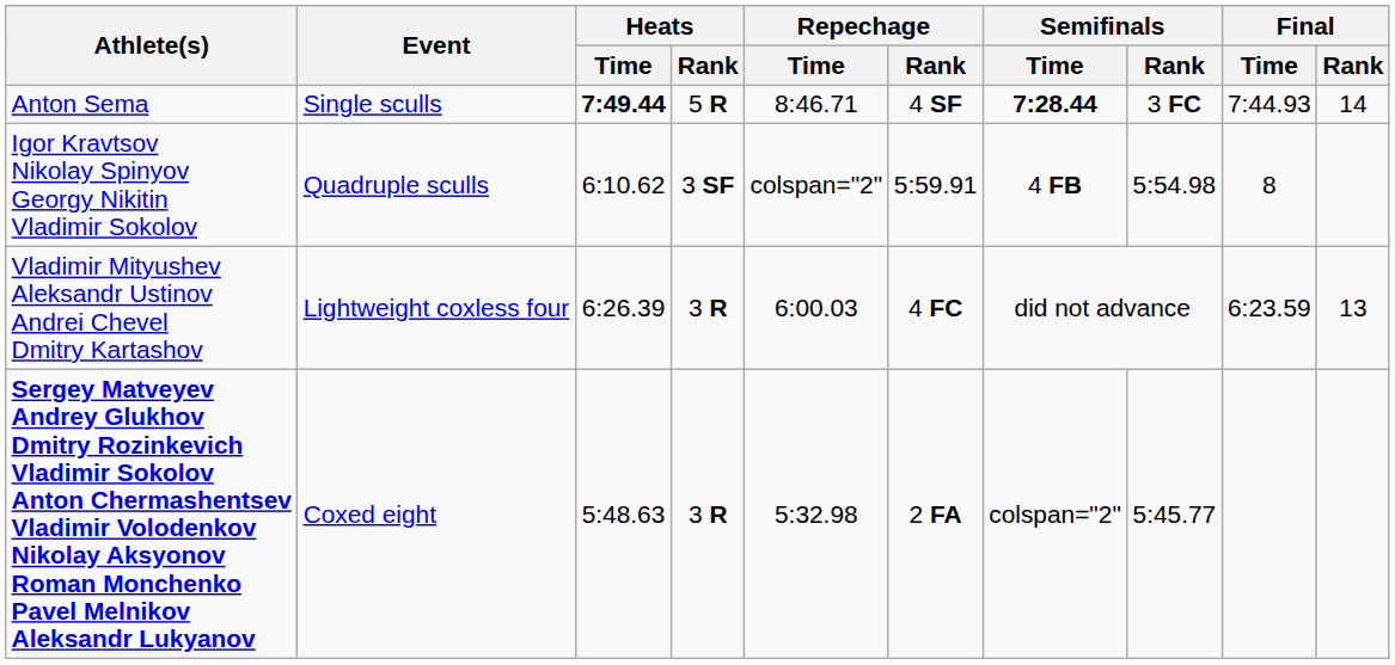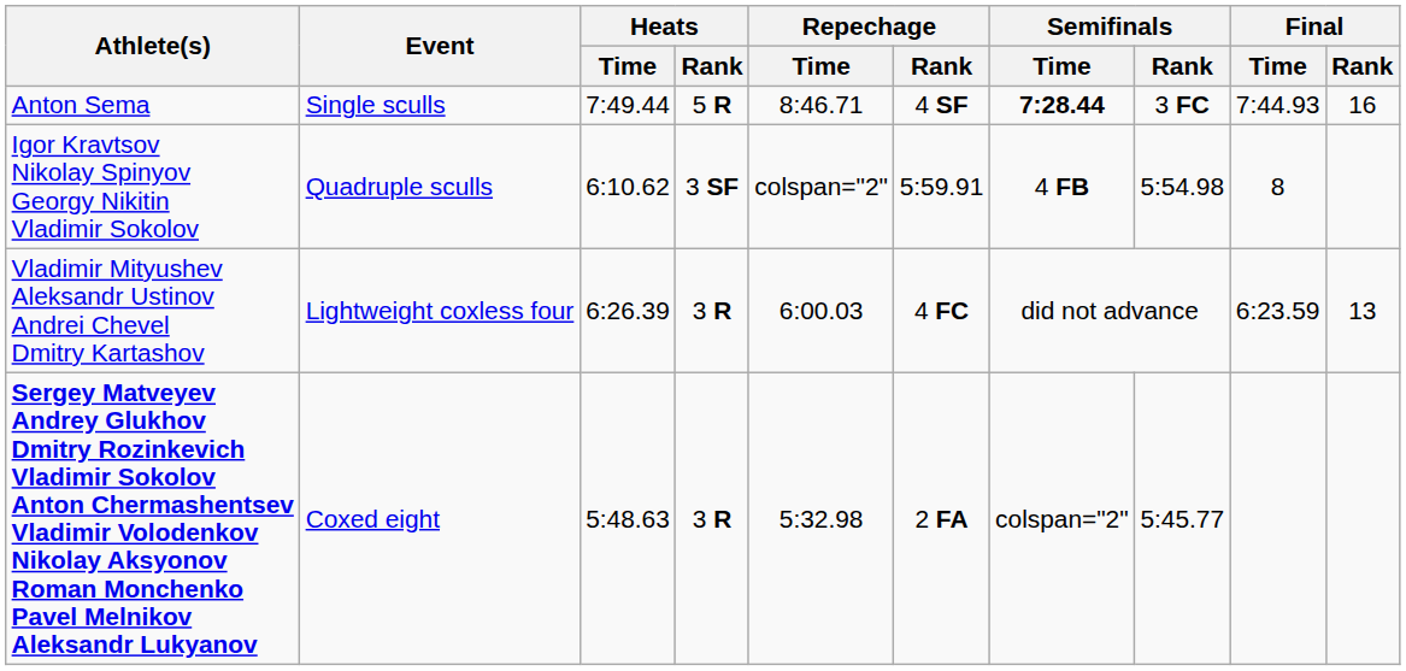Anton Sema | Heats / Time: bold -> normal
Anton Sema | Final / Rank: 14 -> 16
